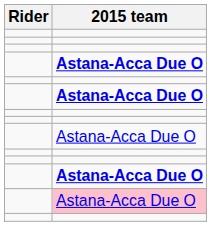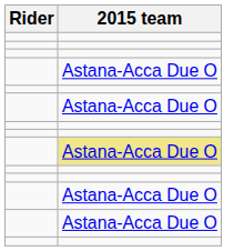row 5 | 2015 team: bold -> normal
row 7 | 2015 team: bold -> normal
row 10 | 2015 team: no background -> khaki background
row 13 | 2015 team: bold -> normal
row 14 | 2015 team: pink background -> no background
